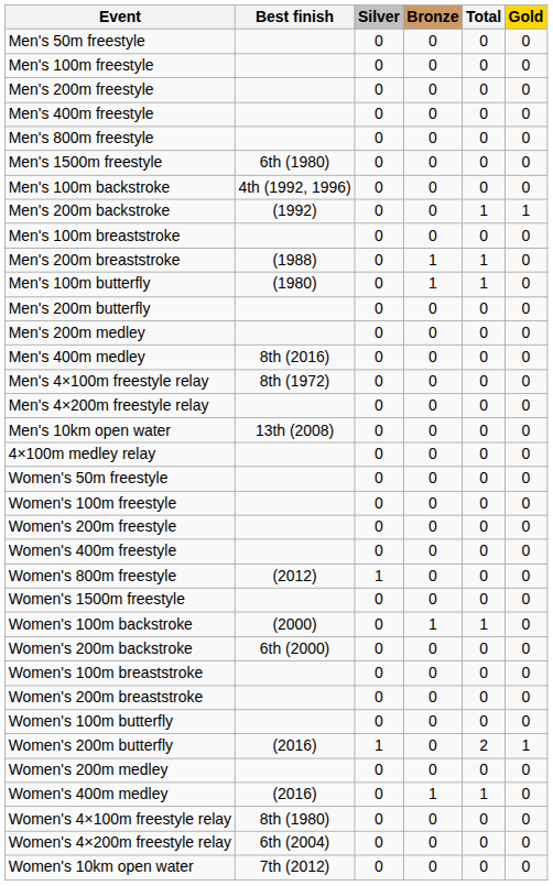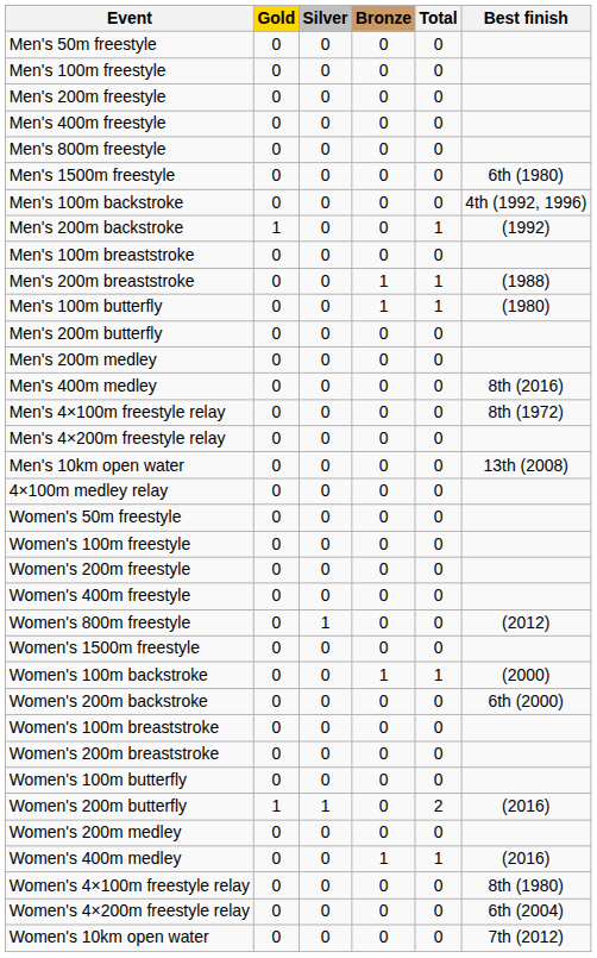columns swapped: Gold <-> Best finish
